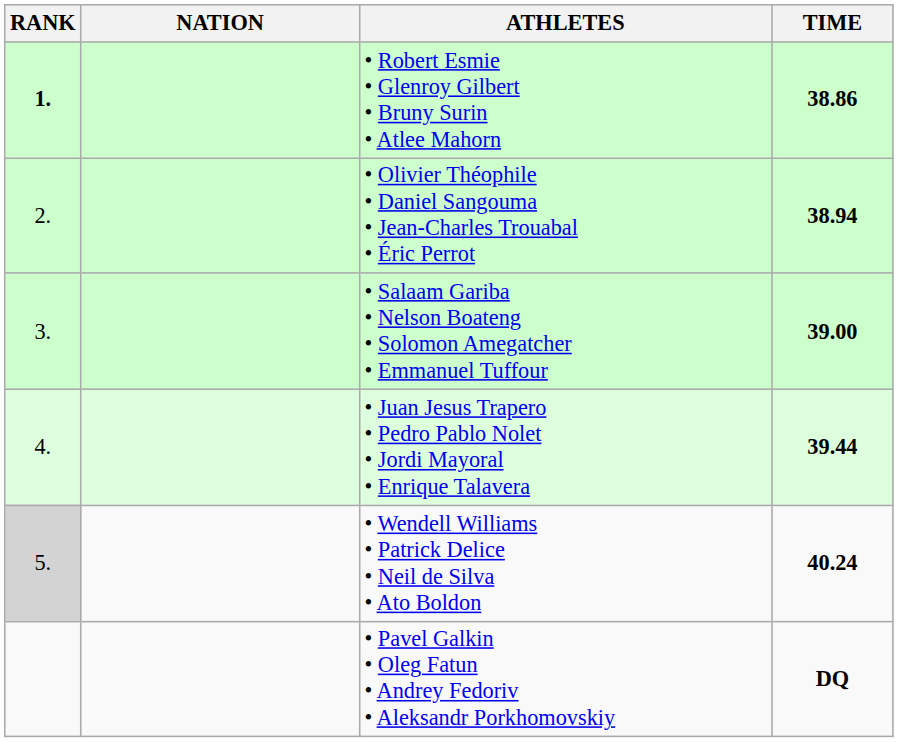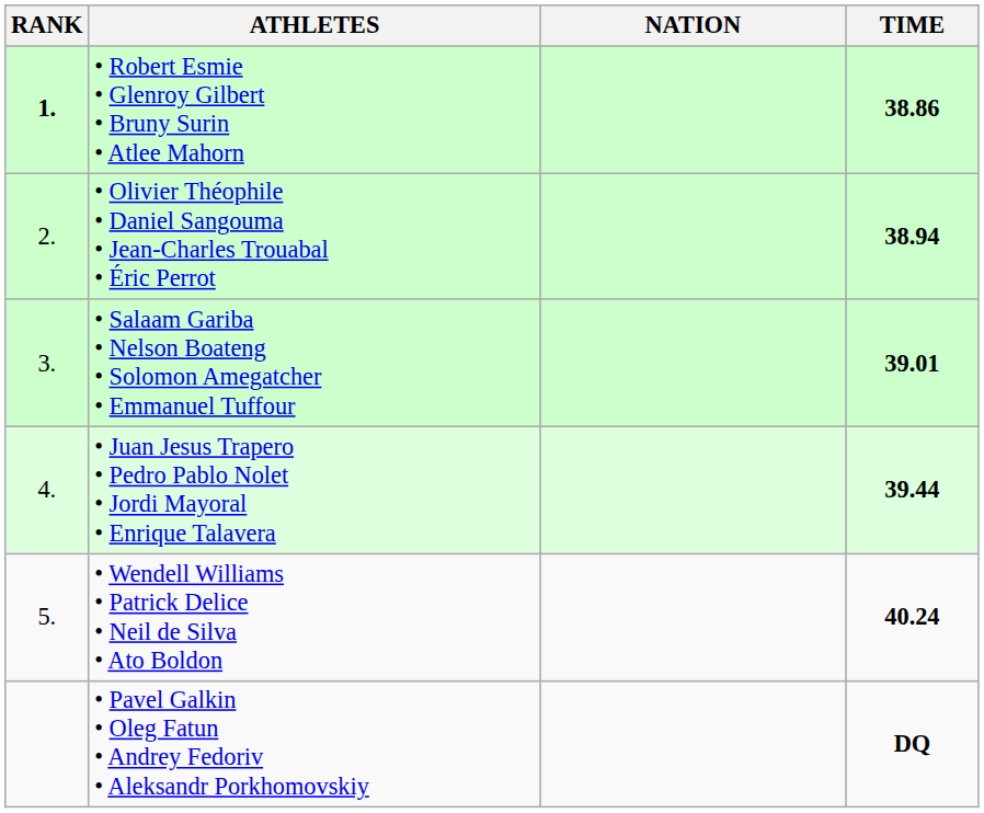columns swapped: NATION <-> ATHLETES
row 4 | TIME: 39.00 -> 39.01
row 6 | RANK: lightgrey background -> no background
